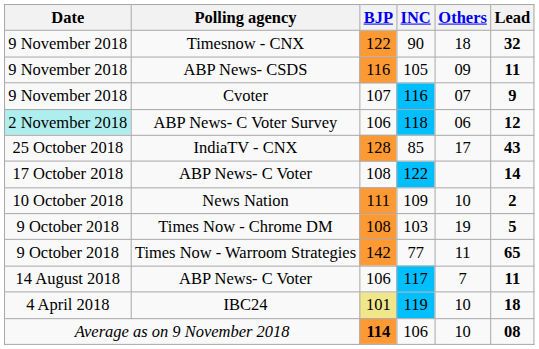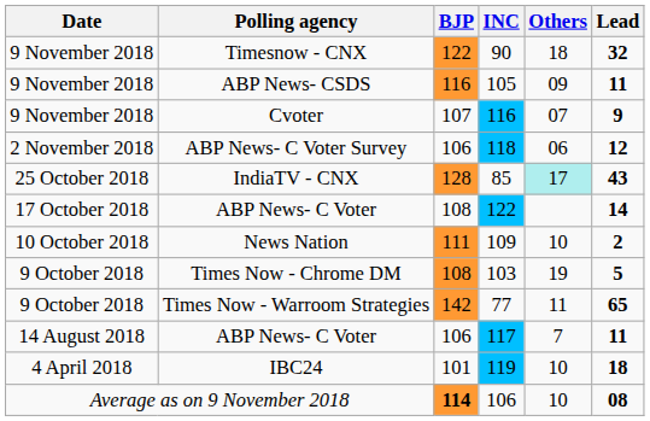ABP News- C Voter Survey | Date: paleturquoise background -> no background
IndiaTV - CNX | Others: no background -> paleturquoise background
IBC24 | BJP: khaki background -> no background
